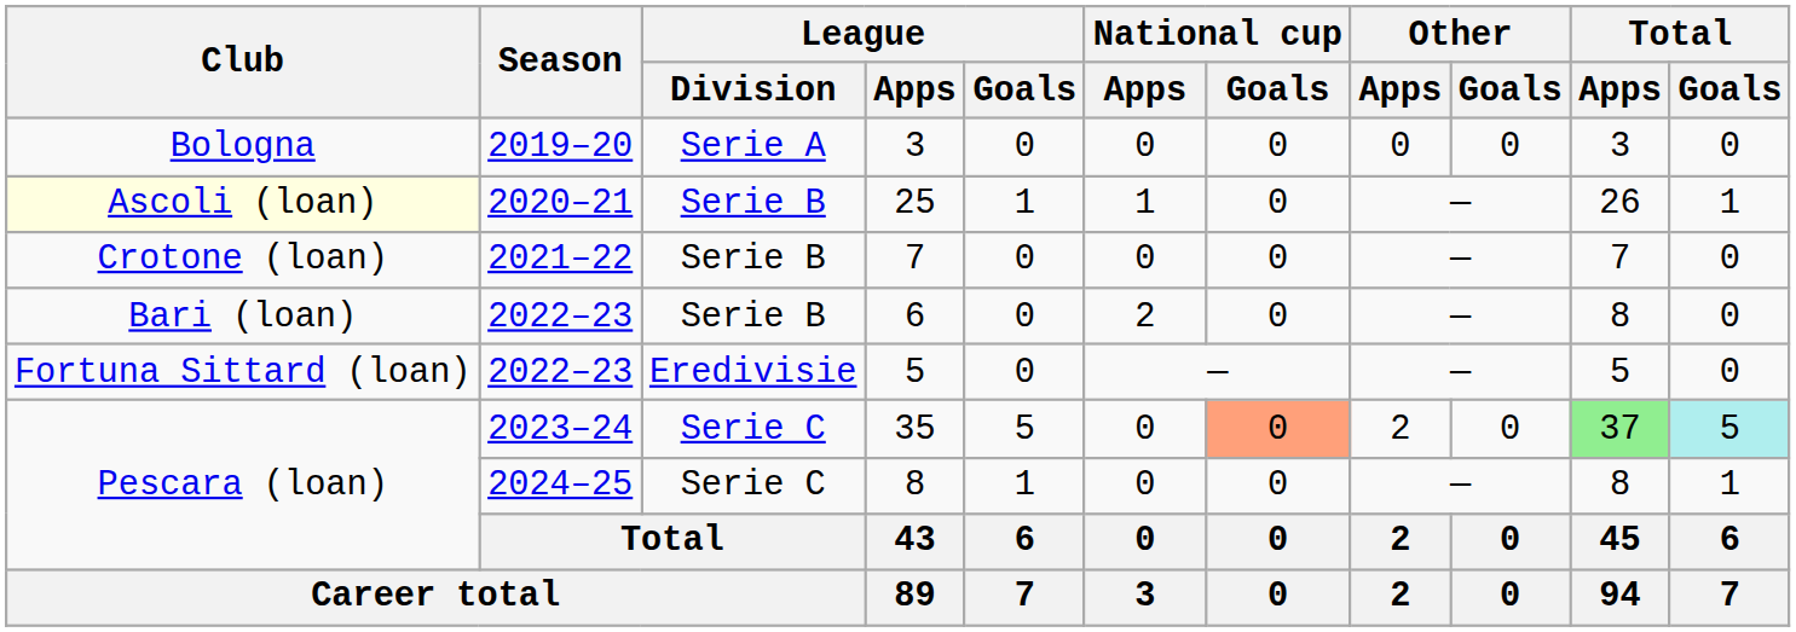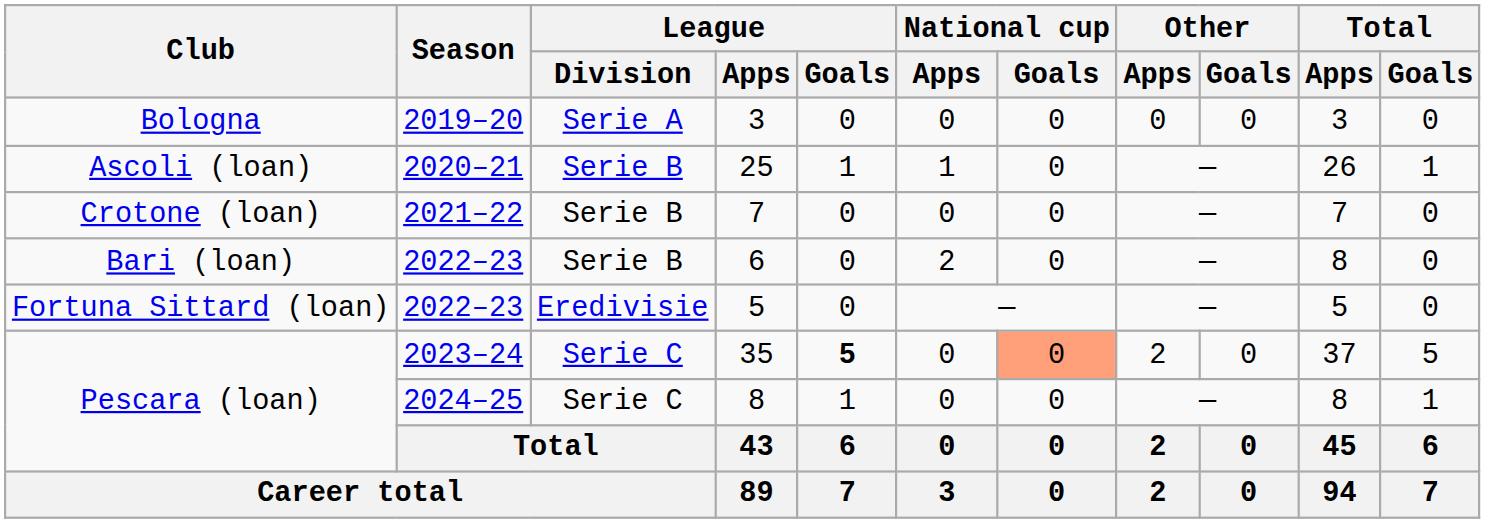25 | Club: lightyellow background -> no background
35 | League / Goals: normal -> bold
35 | Total / Apps: lightgreen background -> no background
35 | Total / Goals: paleturquoise background -> no background
